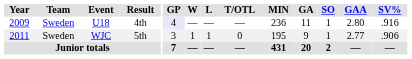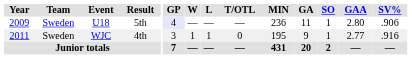U18 | Result: 4th -> 5th
U18 | SV%: .916 -> .906
WJC | Result: 5th -> 4th
WJC | SV%: .906 -> .916
